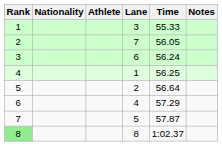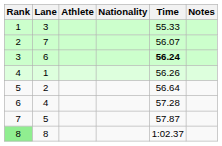columns swapped: Lane <-> Nationality
row 3 | Time: 56.05 -> 56.07
row 4 | Time: normal -> bold
row 5 | Time: 56.25 -> 56.26
row 7 | Time: 57.29 -> 57.28
